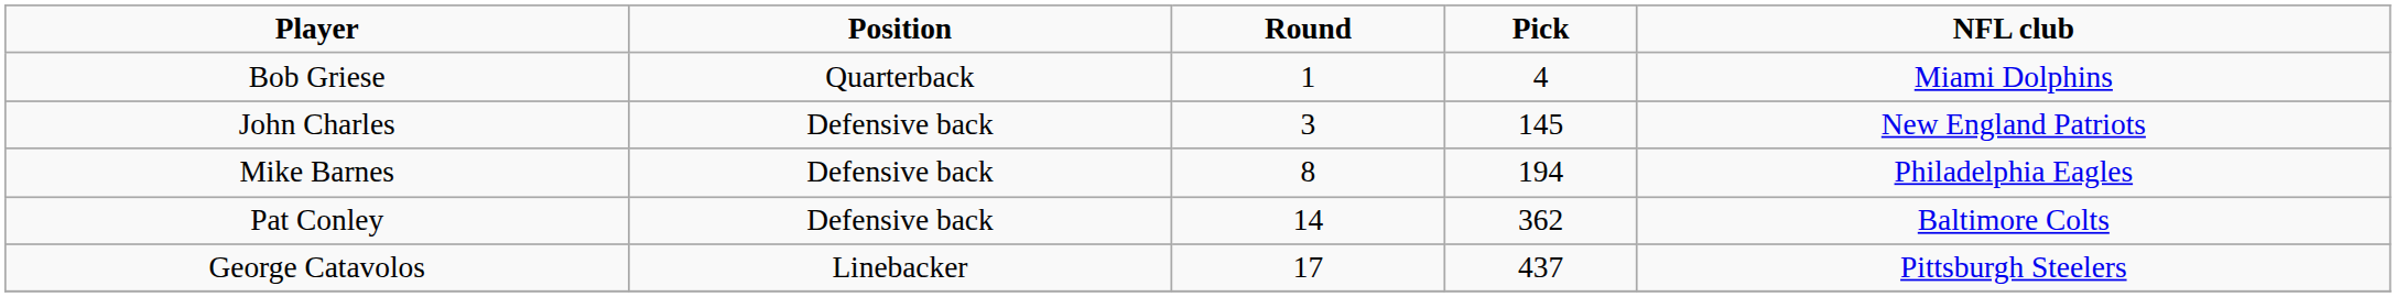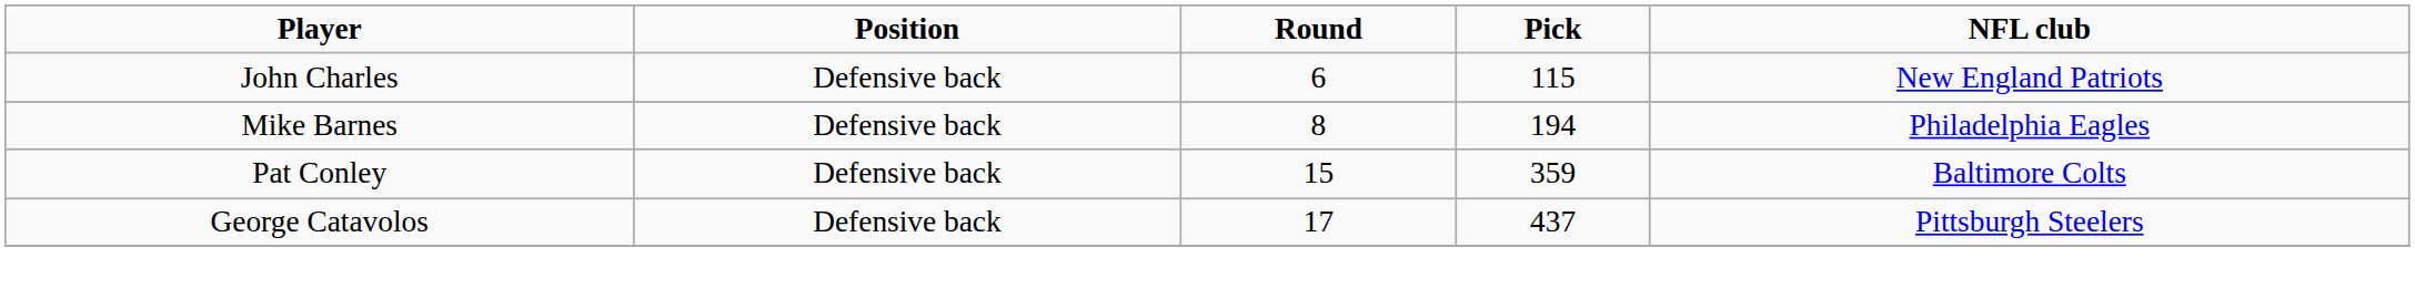- row: Bob Griese | Quarterback | 1 | 4 | Miami Dolphins
John Charles | Round: 3 -> 6
John Charles | Pick: 145 -> 115
Pat Conley | Round: 14 -> 15
Pat Conley | Pick: 362 -> 359
George Catavolos | Position: Linebacker -> Defensive back
